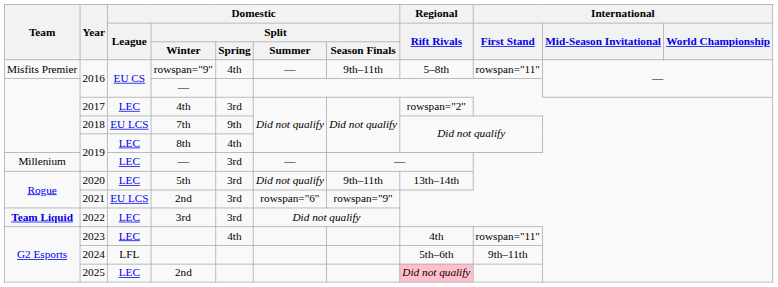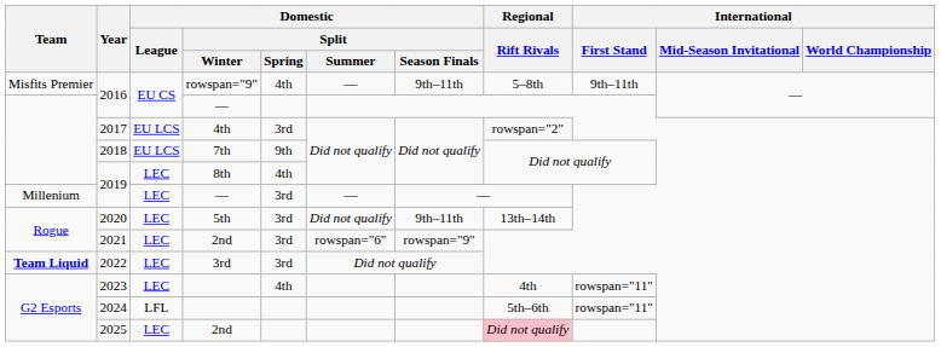2016 / rowspan="9" | International / First Stand: rowspan="11" -> 9th–11th
2017 | Domestic / League: LEC -> EU LCS
2021 | Domestic / League: EU LCS -> LEC
2024 | International / First Stand: 9th–11th -> rowspan="11"
